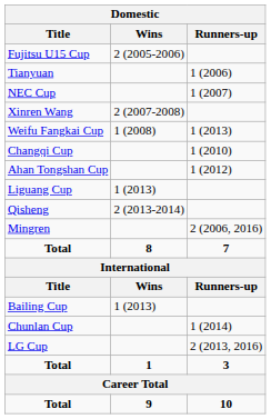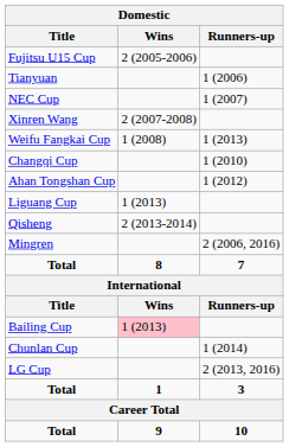Bailing Cup | Wins: no background -> pink background
